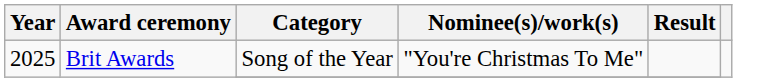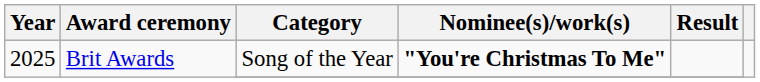Brit Awards / Song of the Year | Nominee(s)/work(s): normal -> bold
